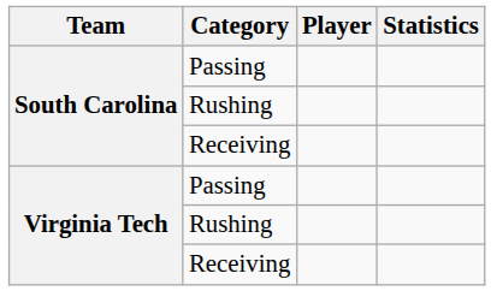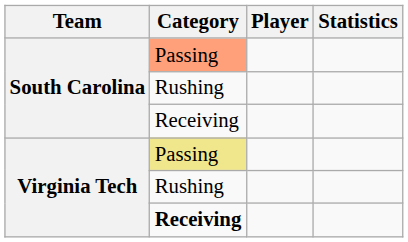South Carolina / Passing | Category: no background -> lightsalmon background
Virginia Tech / Passing | Category: no background -> khaki background
Virginia Tech / Receiving | Category: normal -> bold
